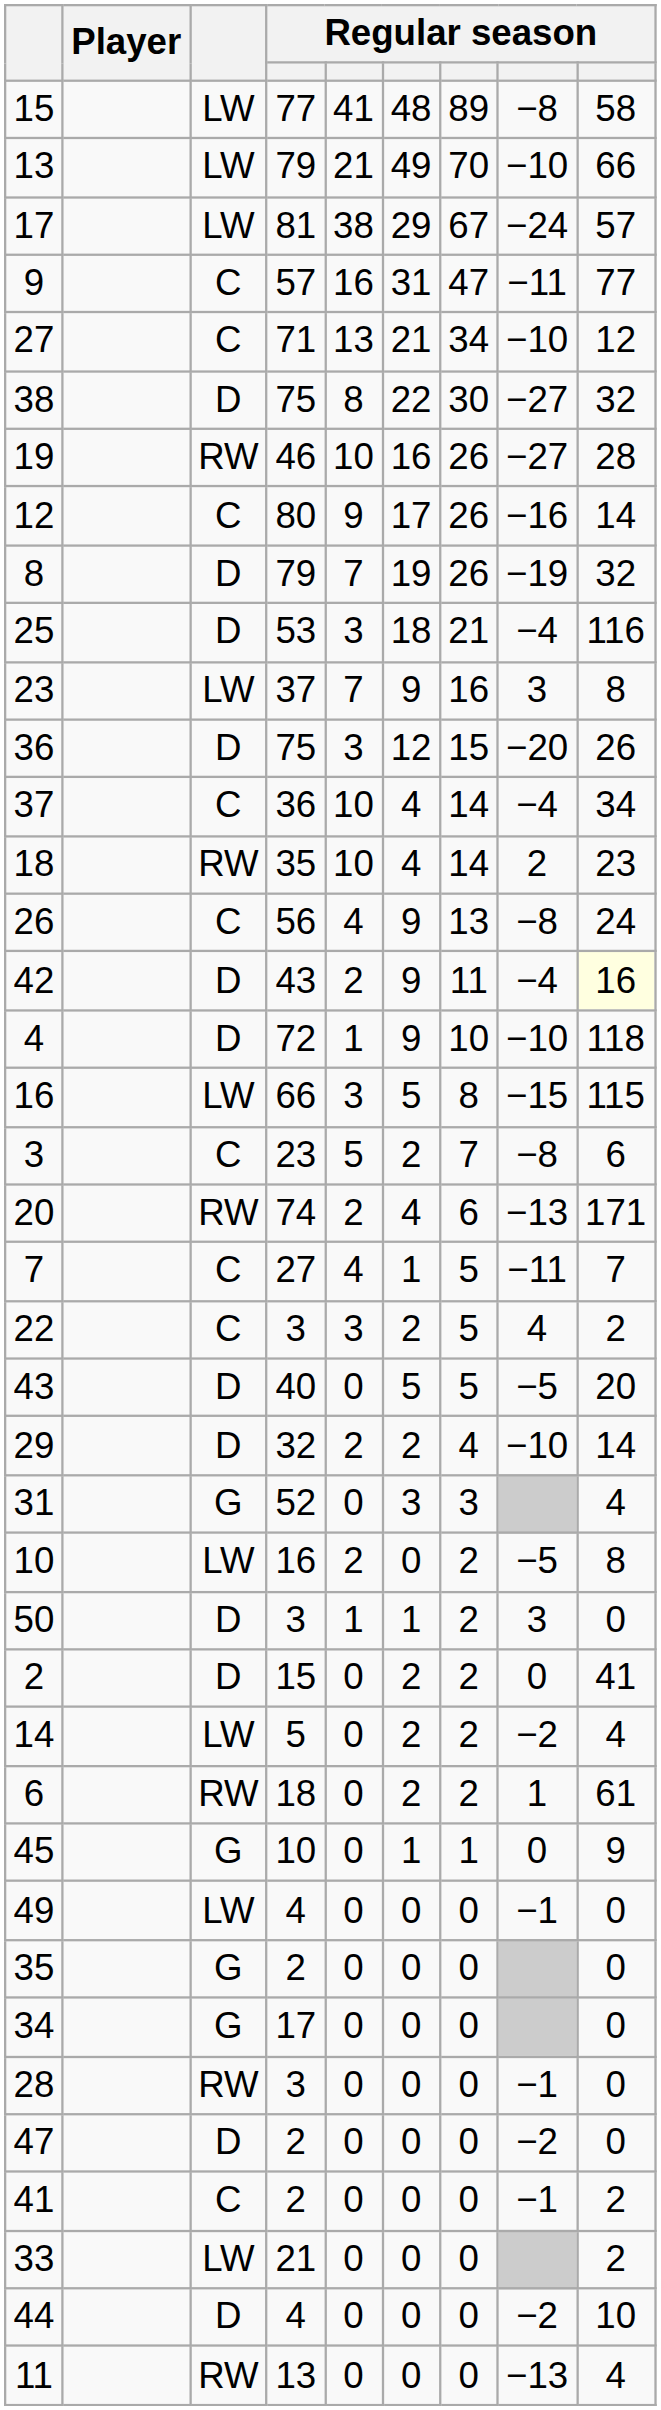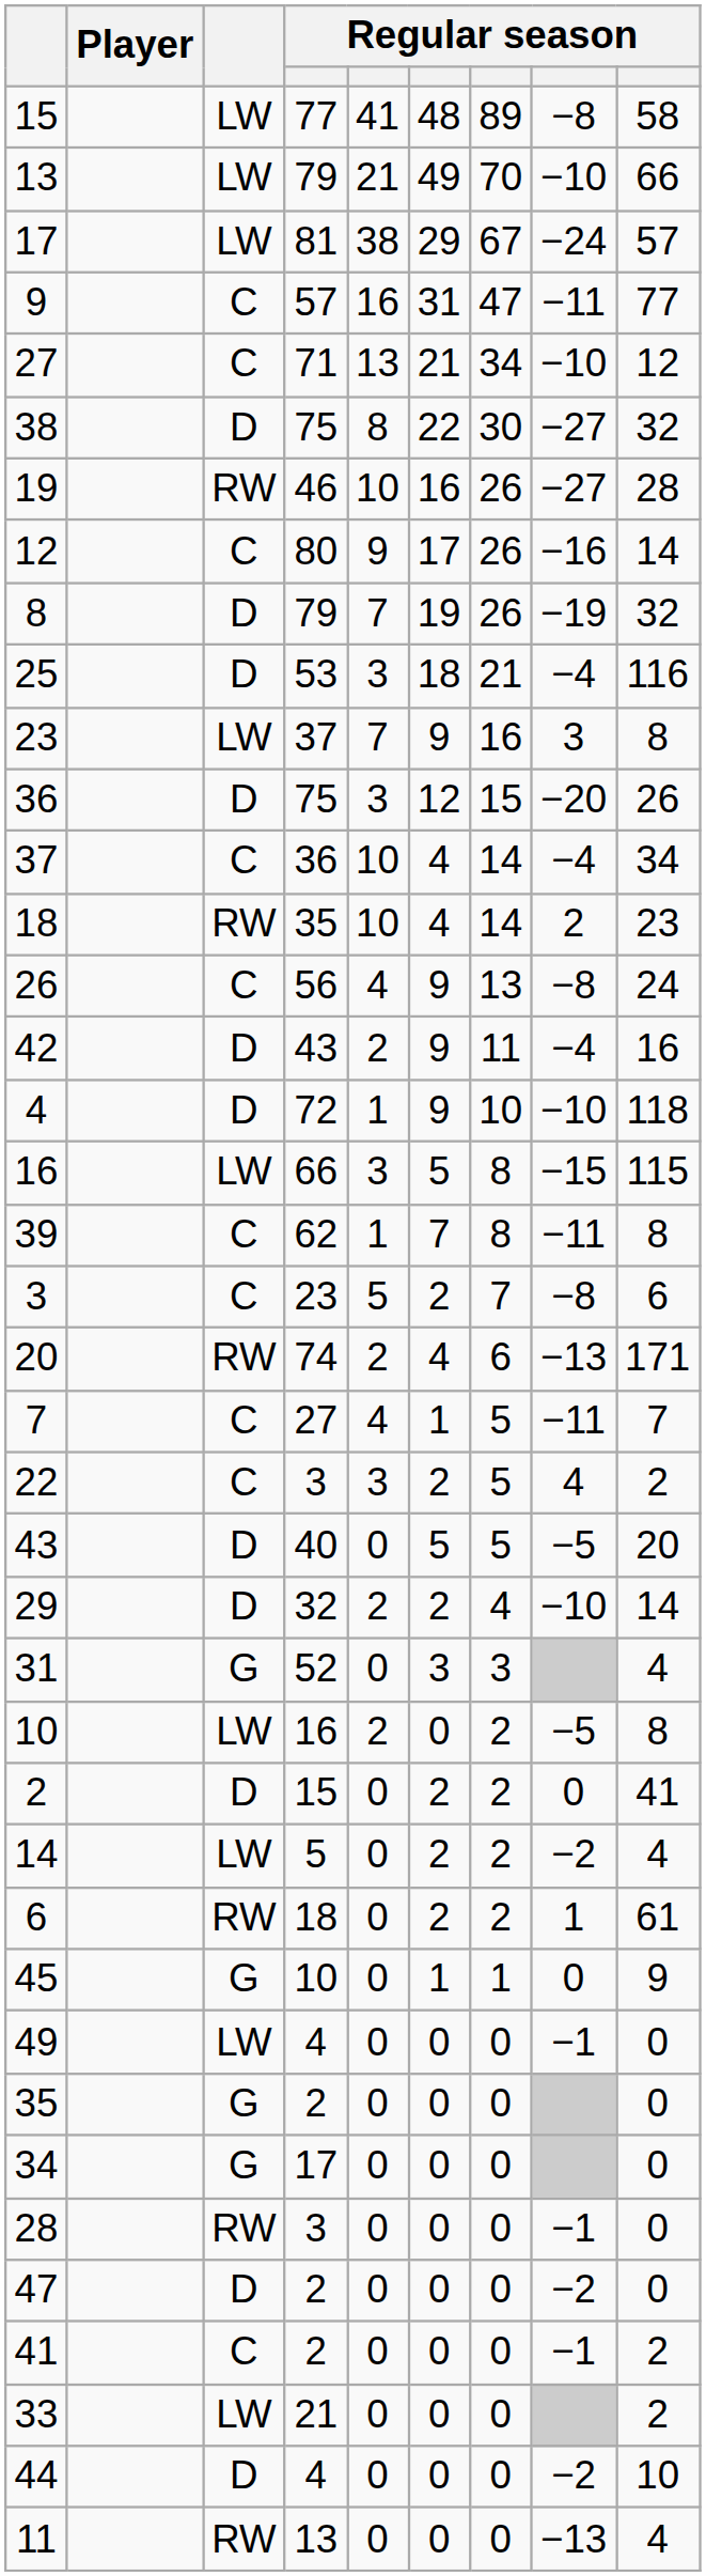42 | column 9: lightyellow background -> no background
+ row: 39 | C | 62 | 1 | 7 | 8 | −11 | 8
- row: 50 | D | 3 | 1 | 1 | 2 | 3 | 0
